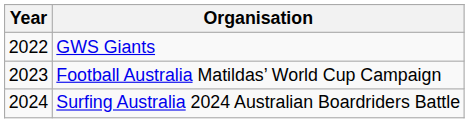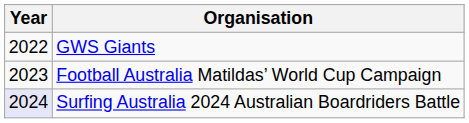Surfing Australia 2024 Australian Boardriders Battle | Year: no background -> lavender background
